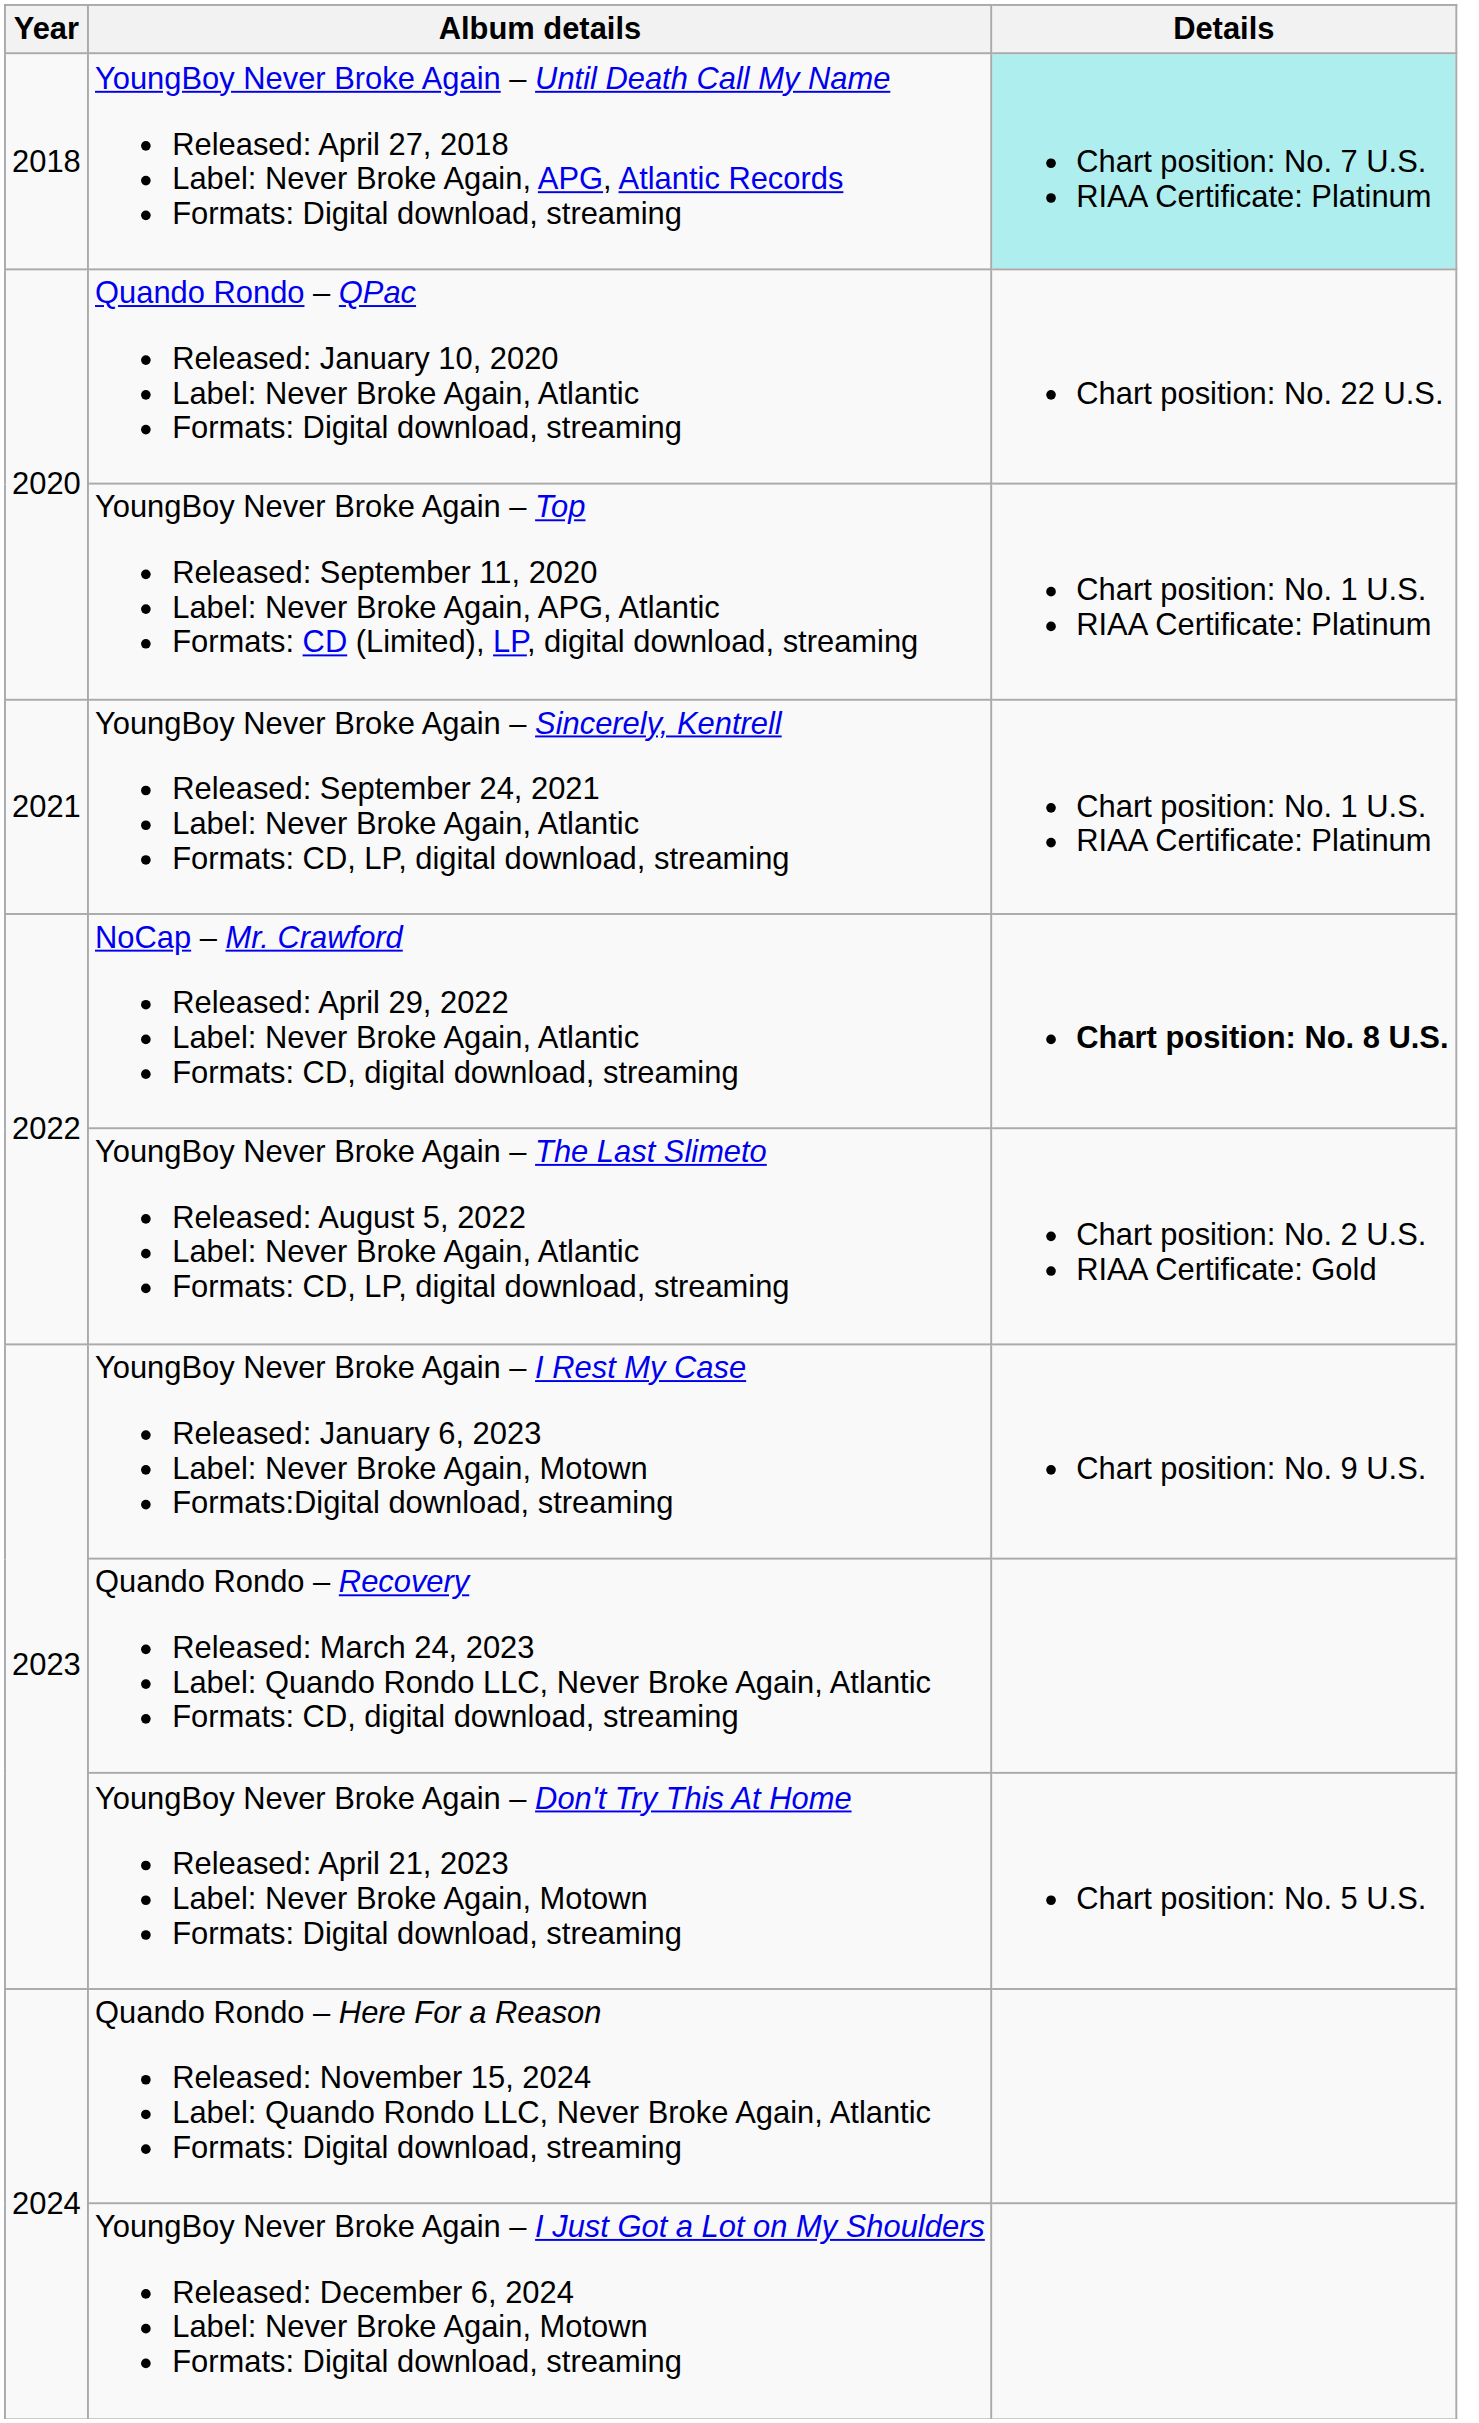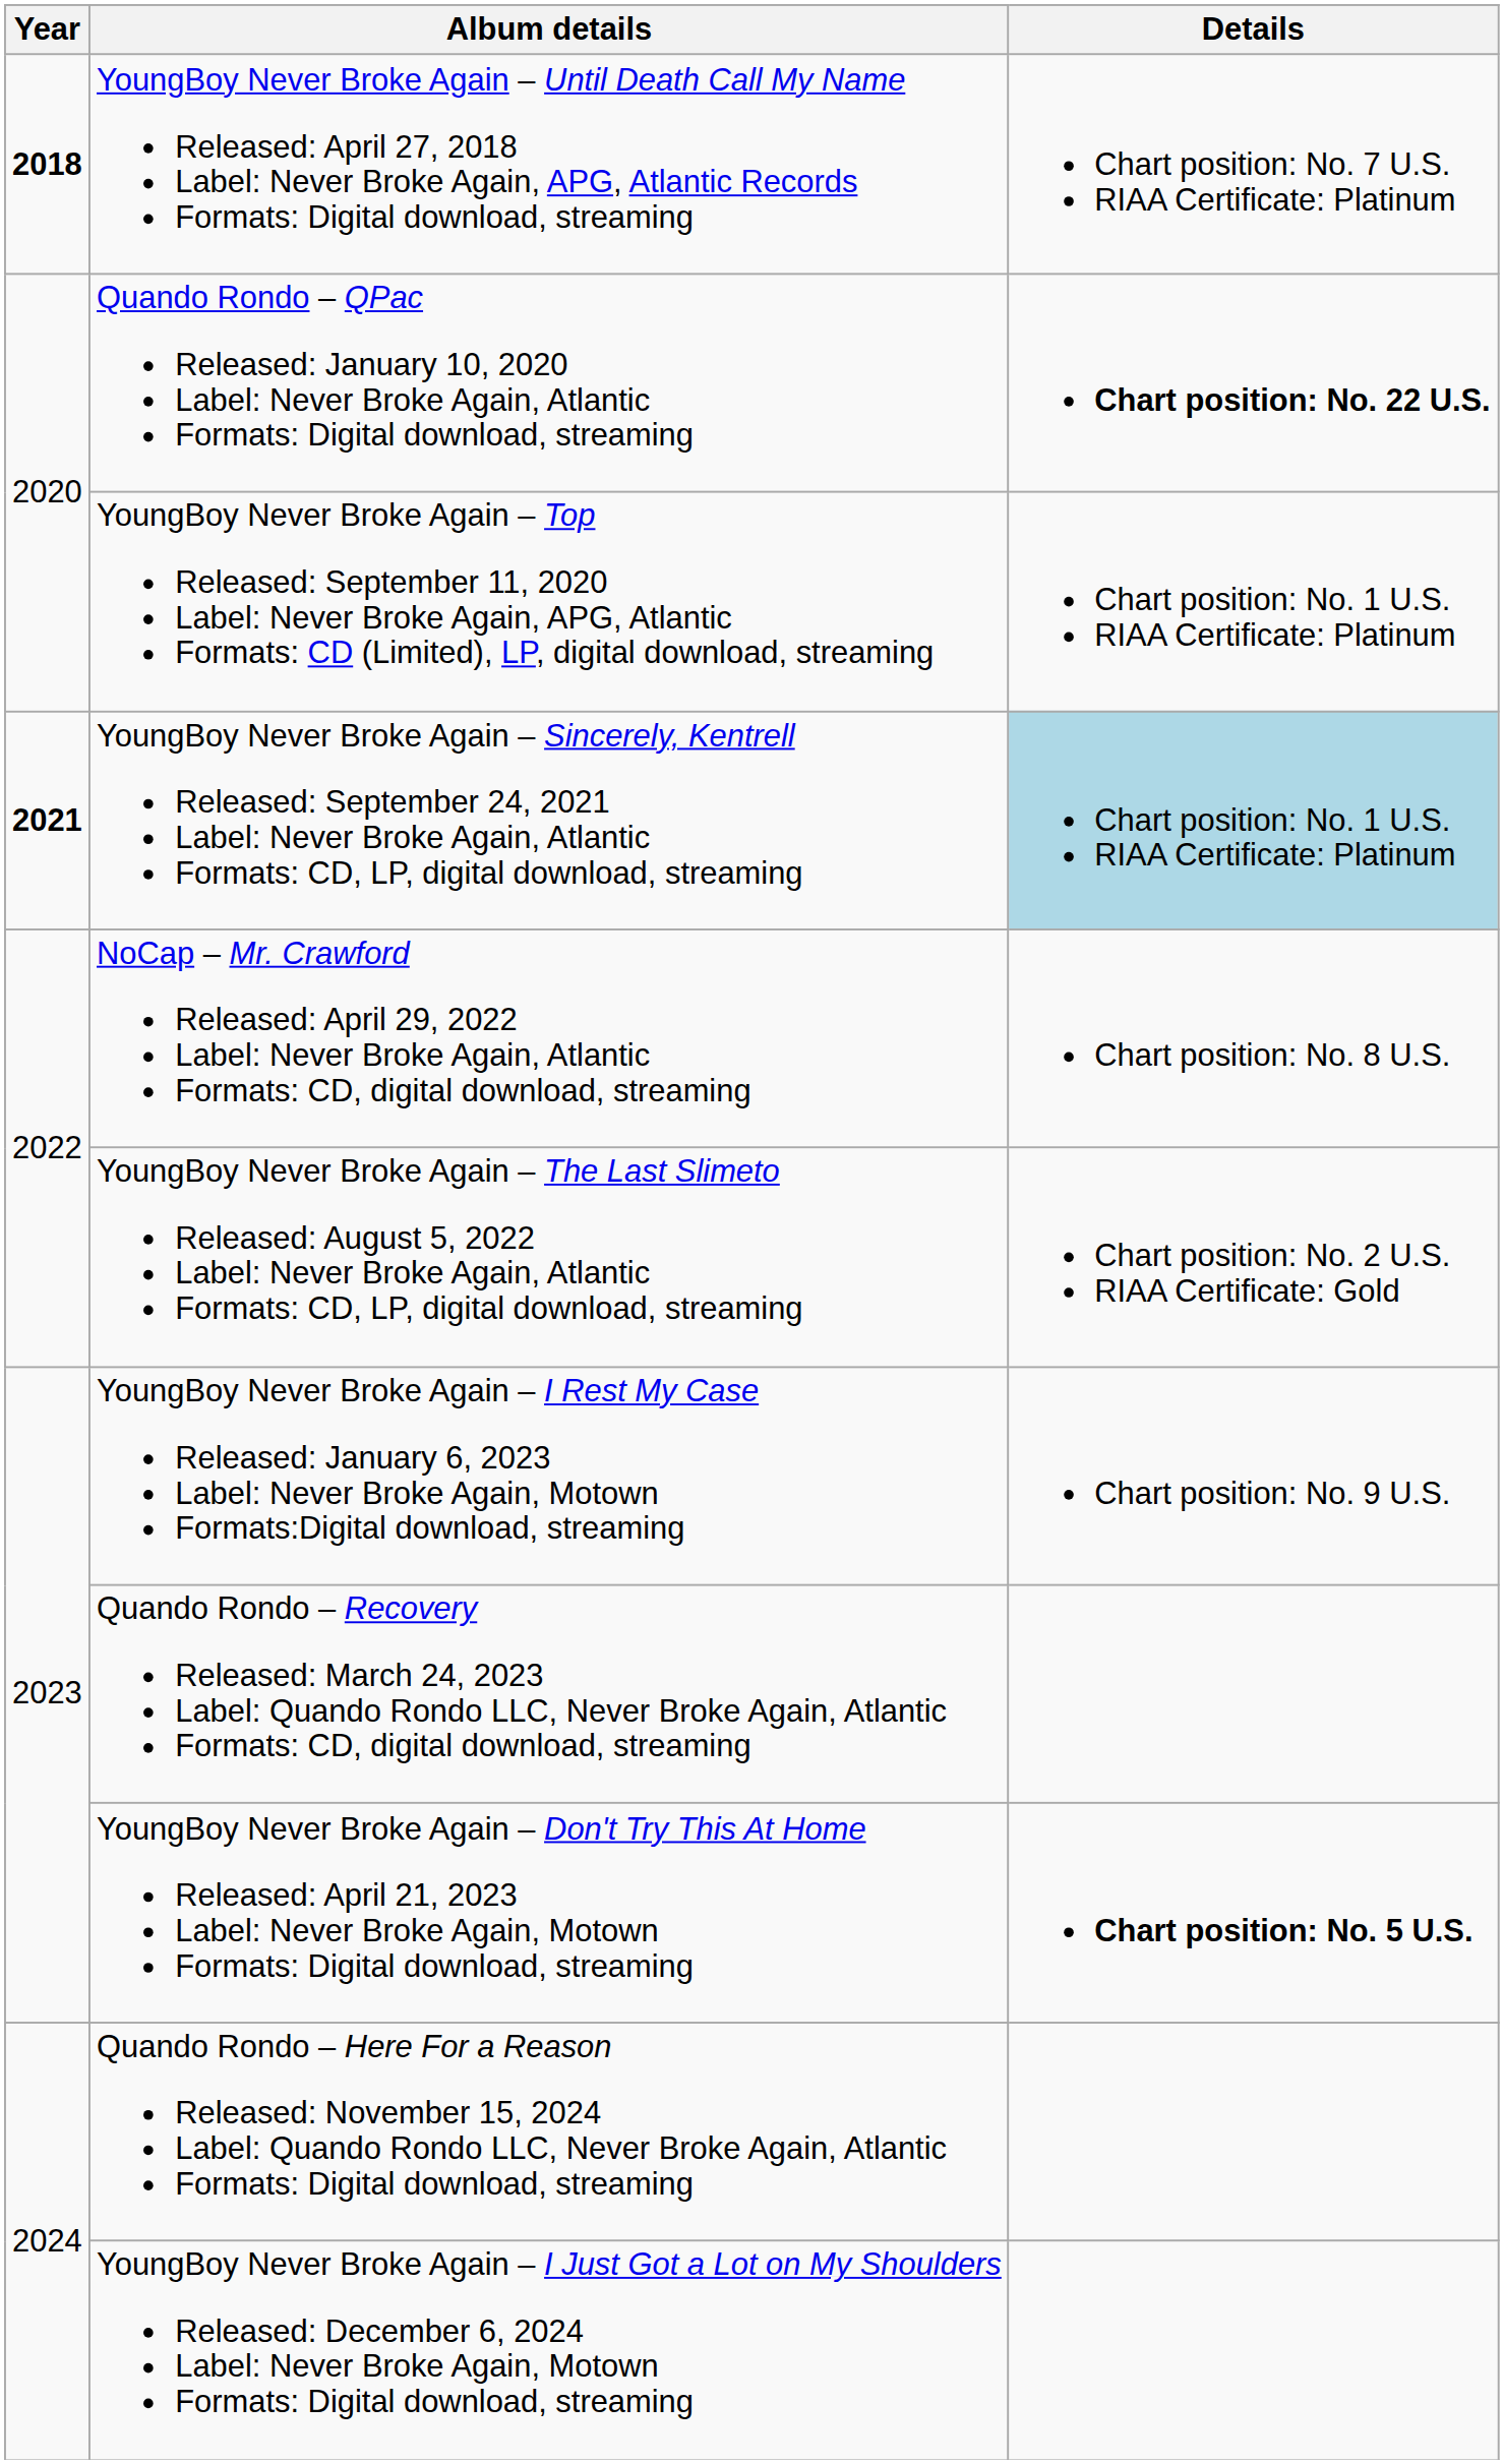row 2 | Year: normal -> bold
row 2 | Details: paleturquoise background -> no background
row 3 | Details: normal -> bold
row 5 | Year: normal -> bold
row 5 | Details: no background -> lightblue background
row 6 | Details: bold -> normal
row 10 | Details: normal -> bold
